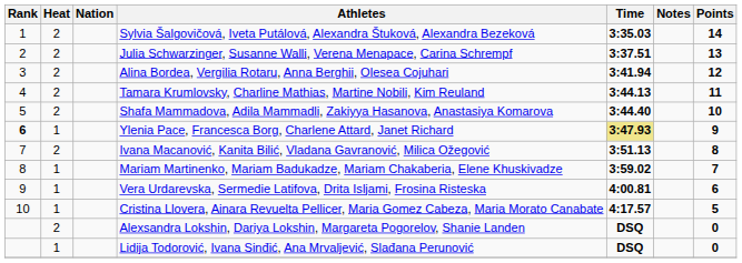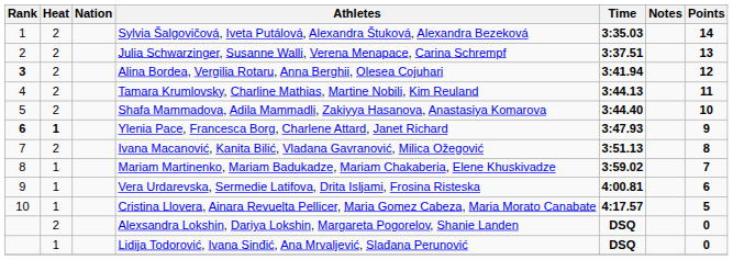Alina Bordea, Vergilia Rotaru, Anna Berghii, Olesea Cojuhari | Rank: normal -> bold
Ylenia Pace, Francesca Borg, Charlene Attard, Janet Richard | Heat: normal -> bold
Ylenia Pace, Francesca Borg, Charlene Attard, Janet Richard | Time: khaki background -> no background
